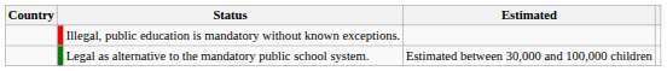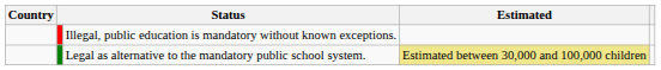Legal as alternative to the mandatory public school system. | Estimated: no background -> khaki background
